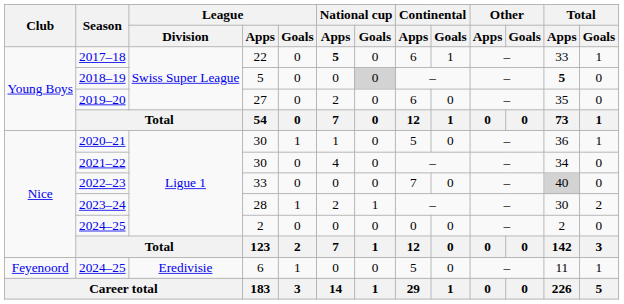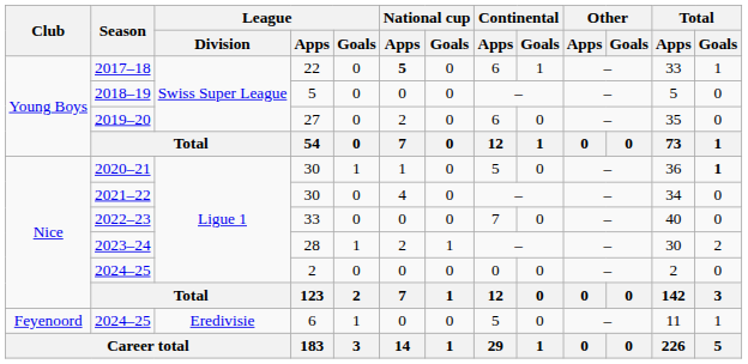2018–19 | National cup / Goals: lightgrey background -> no background
2018–19 | Total / Apps: bold -> normal
2020–21 | Total / Goals: normal -> bold
2022–23 | Total / Apps: lightgrey background -> no background
